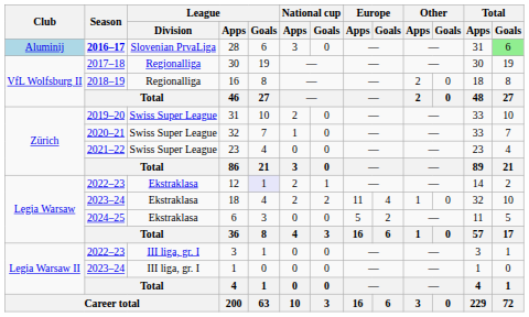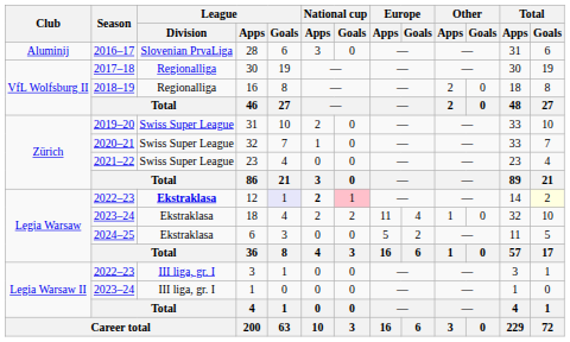28 | Club: lightblue background -> no background
28 | Season: bold -> normal
28 | Total / Goals: lightgreen background -> no background
12 | League / Division: normal -> bold
12 | National cup / Apps: normal -> bold
12 | National cup / Goals: no background -> pink background
12 | Total / Goals: no background -> lightyellow background
